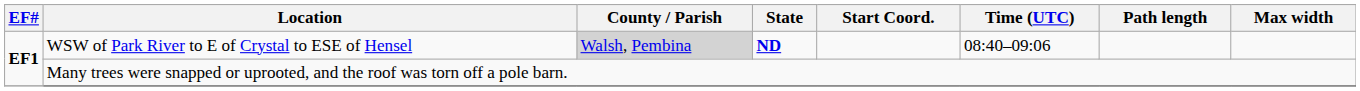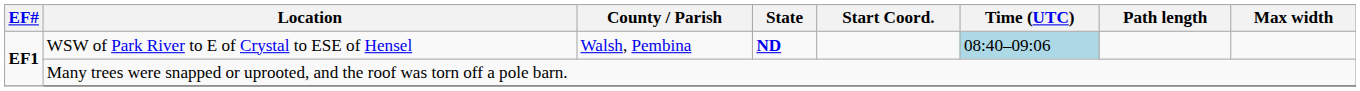WSW of Park River to E of Crystal to ESE of Hensel | County / Parish: lightgrey background -> no background
WSW of Park River to E of Crystal to ESE of Hensel | Time (UTC): no background -> lightblue background
